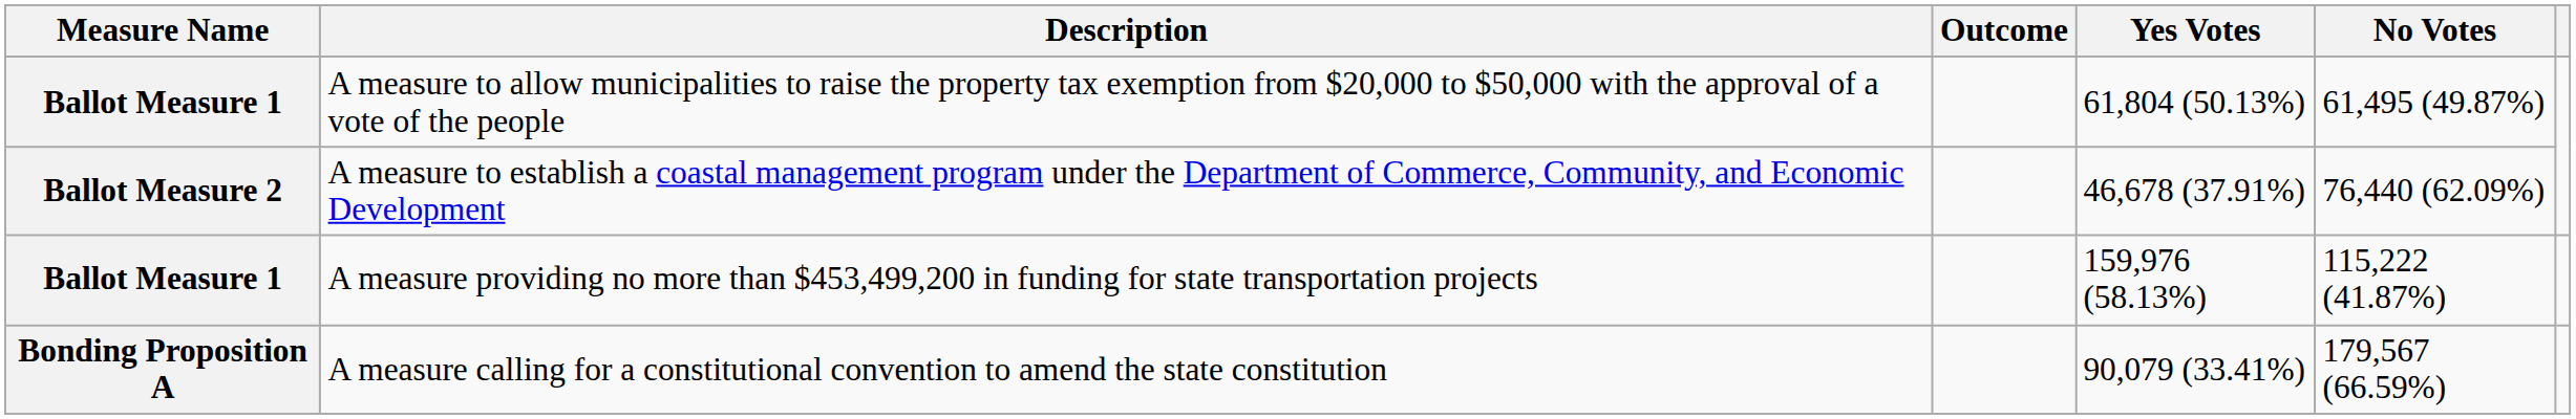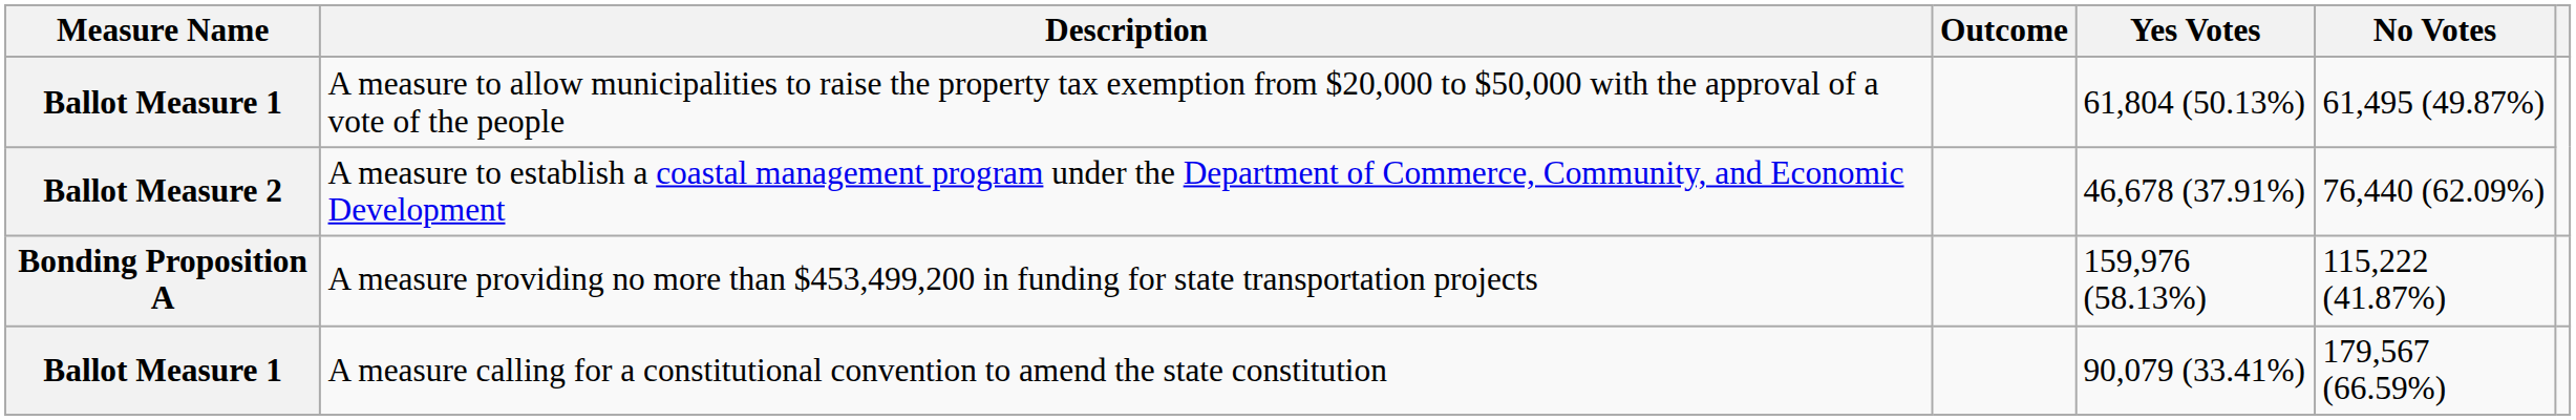row 4 | Measure Name: Ballot Measure 1 -> Bonding Proposition A
row 5 | Measure Name: Bonding Proposition A -> Ballot Measure 1
